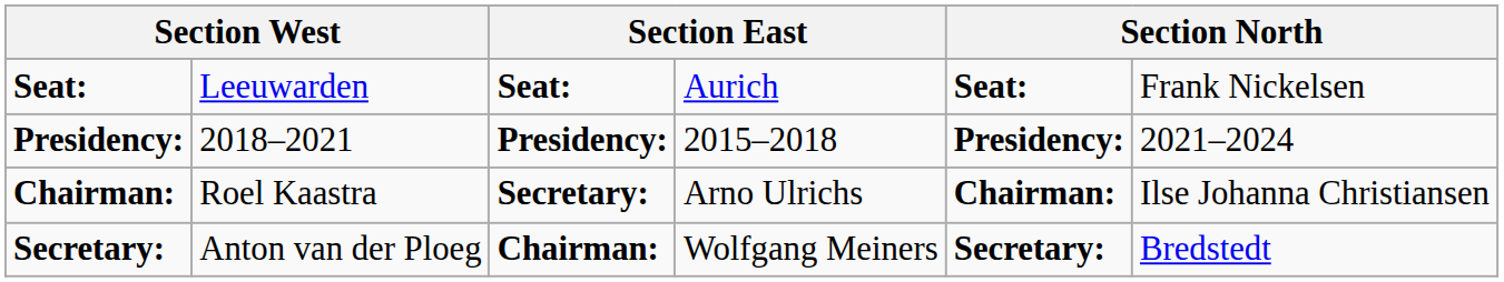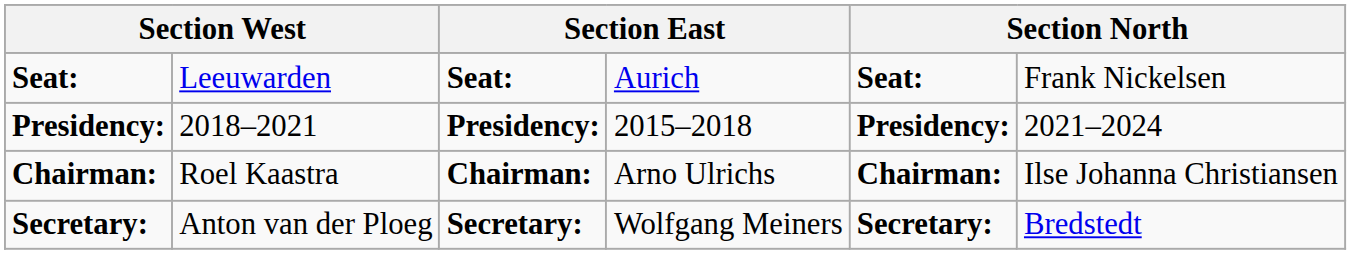row 4 | column 3: Secretary: -> Chairman:
row 5 | column 3: Chairman: -> Secretary:
